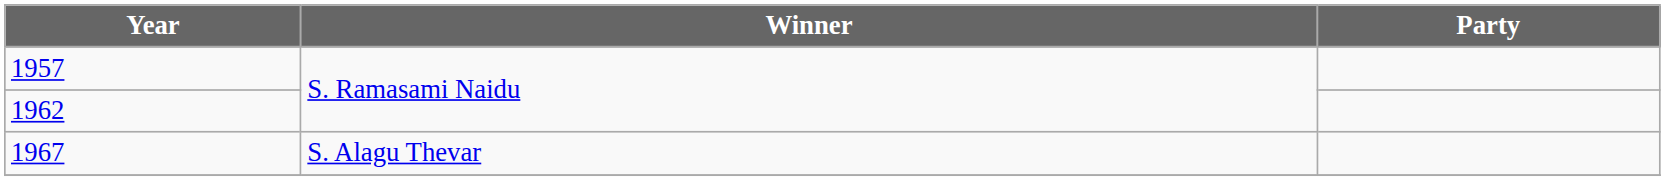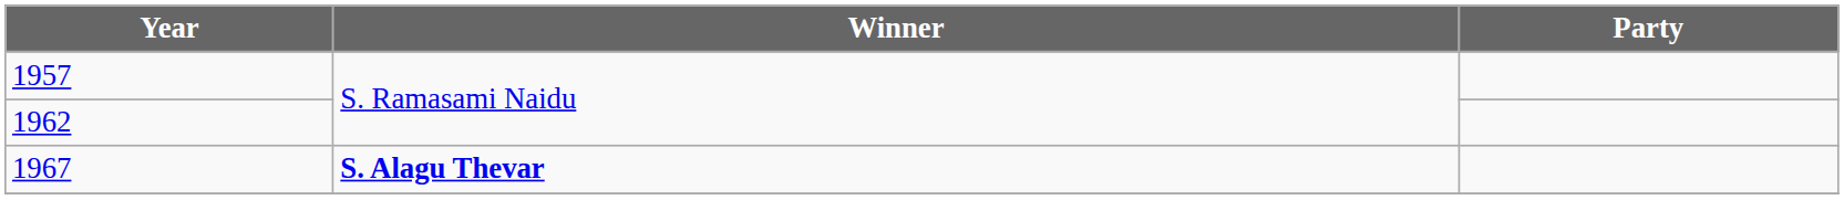1967 | Winner: normal -> bold
